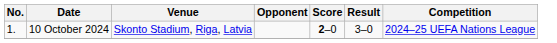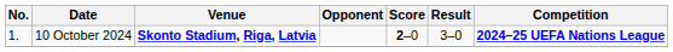10 October 2024 | Venue: normal -> bold
10 October 2024 | Competition: normal -> bold
